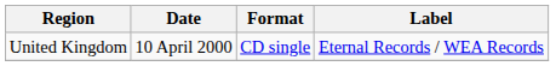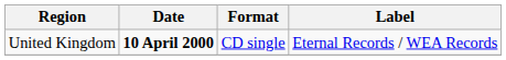United Kingdom | Date: normal -> bold
